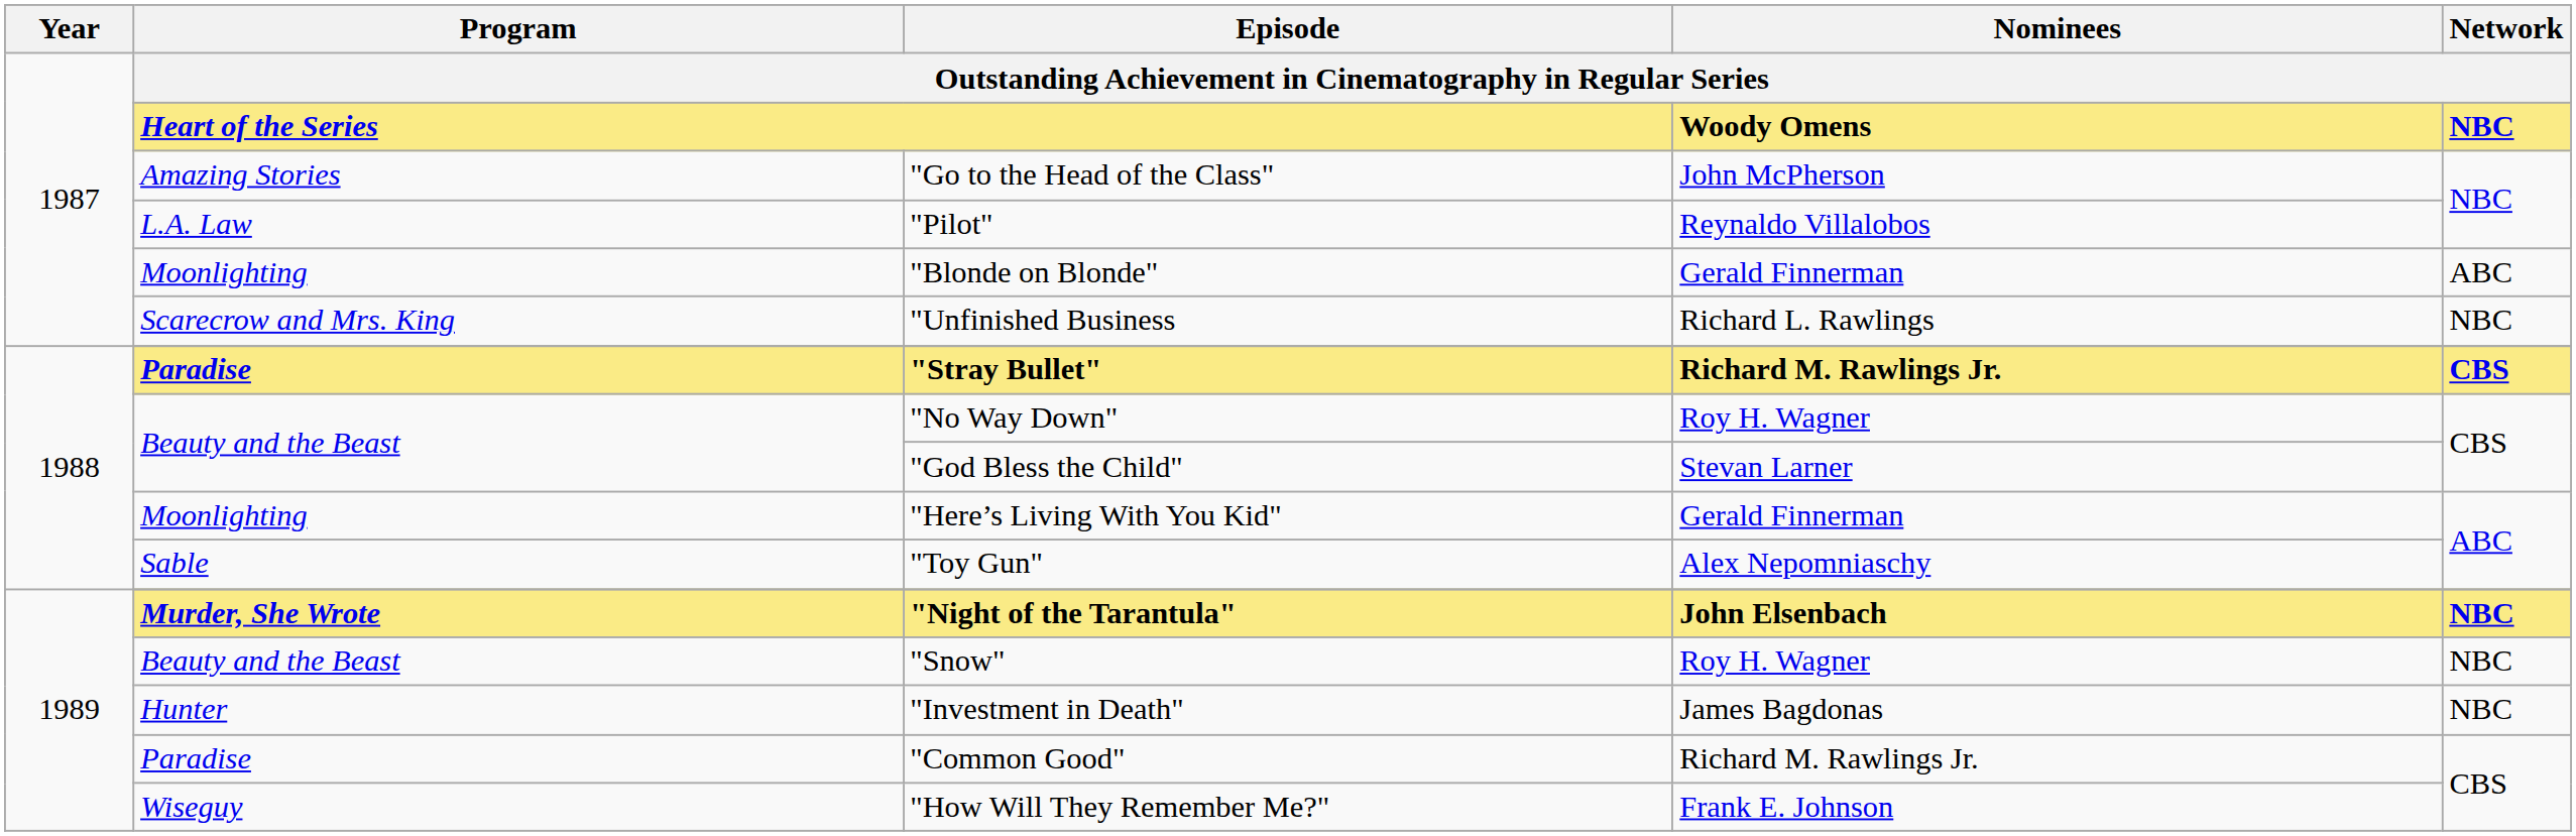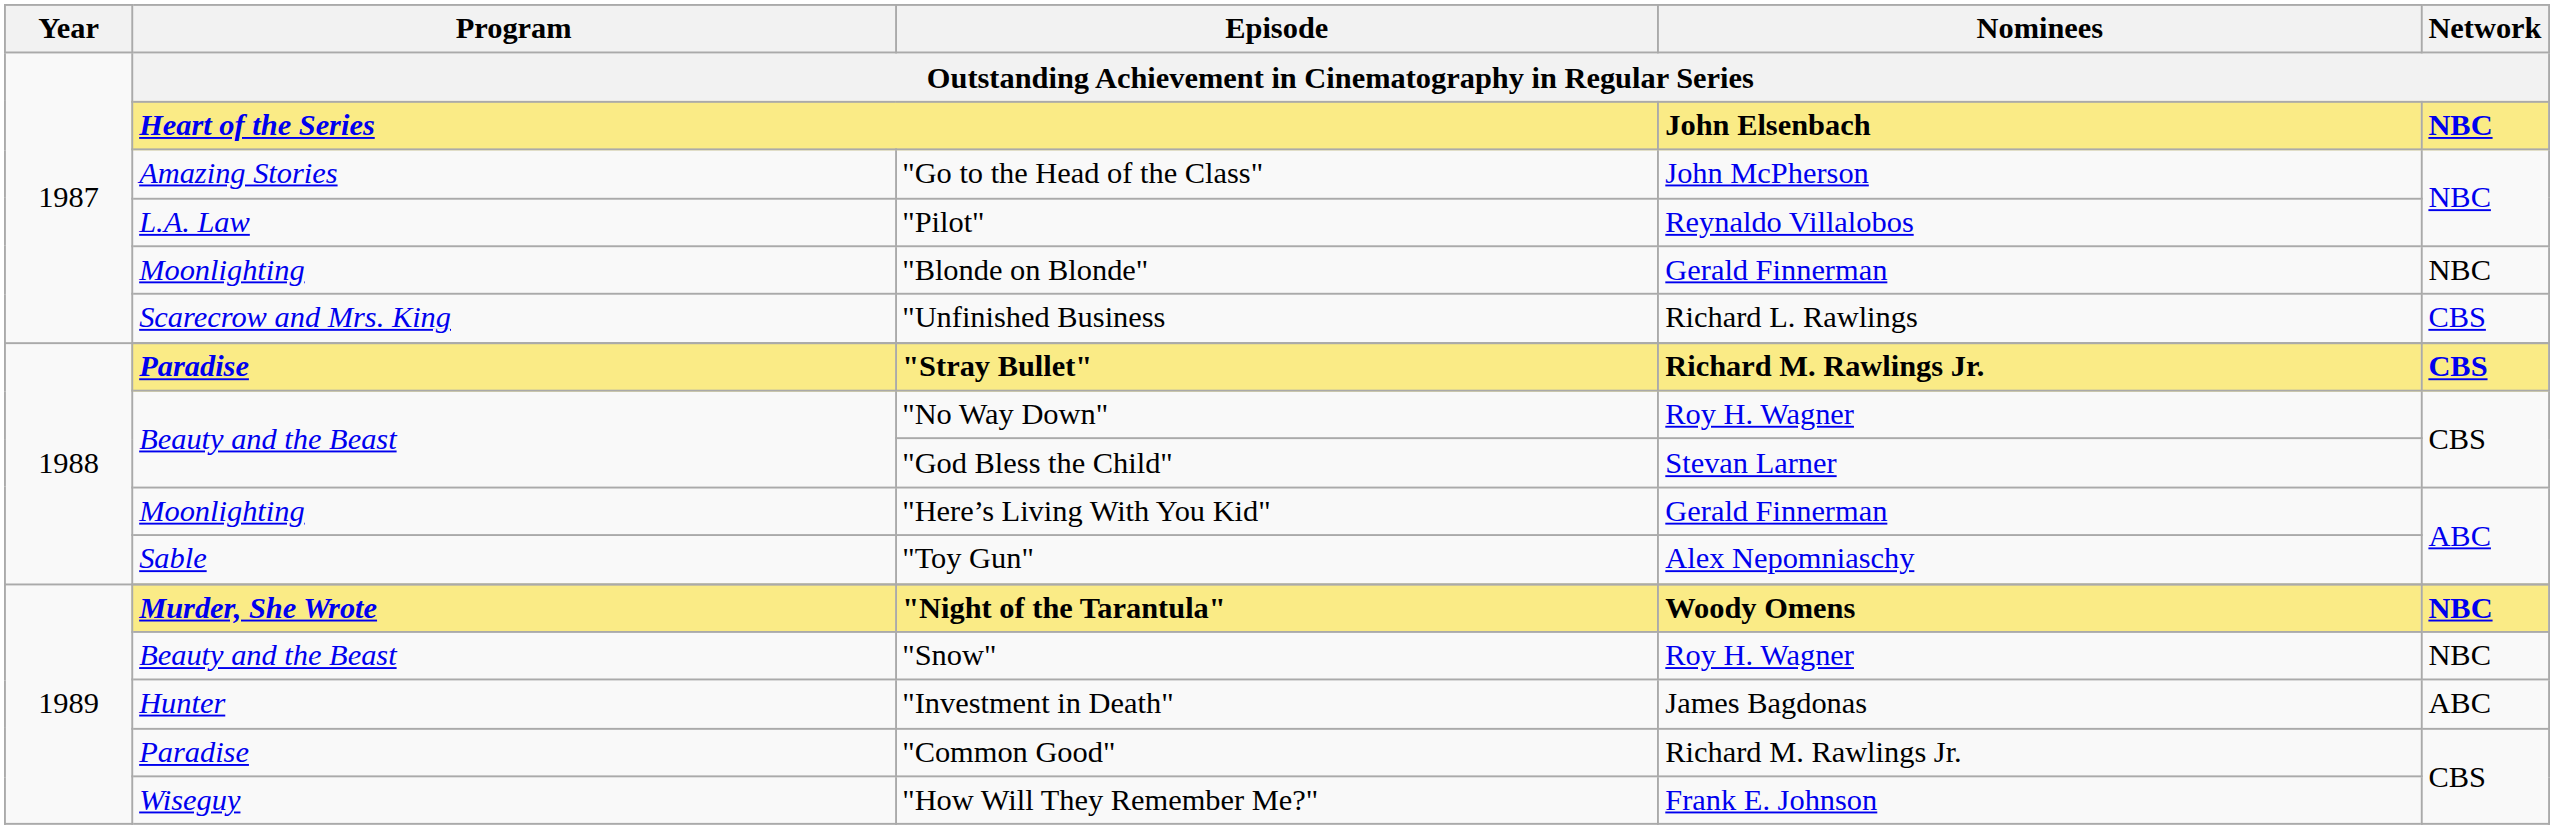Heart of the Series | Nominees: Woody Omens -> John Elsenbach
"Blonde on Blonde" | Network: ABC -> NBC
"Unfinished Business | Network: NBC -> CBS
"Night of the Tarantula" | Nominees: John Elsenbach -> Woody Omens
"Investment in Death" | Network: NBC -> ABC
